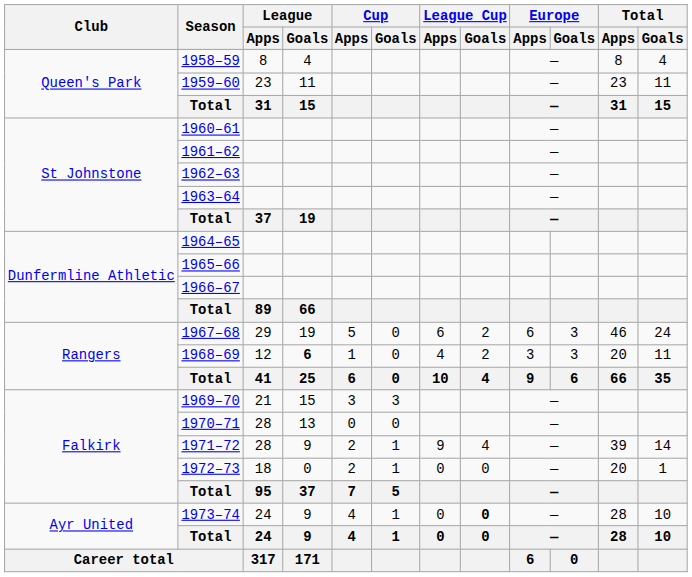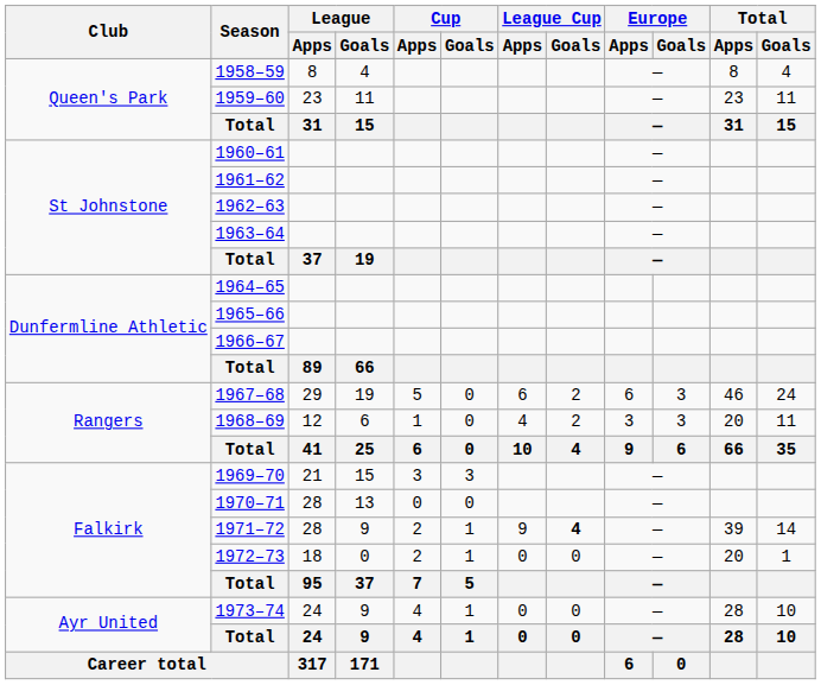1968–69 | League / Goals: bold -> normal
1971–72 | League Cup / Goals: normal -> bold
1973–74 | League Cup / Goals: bold -> normal
